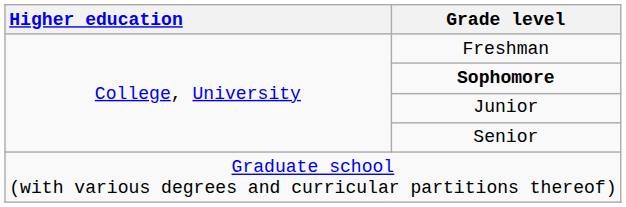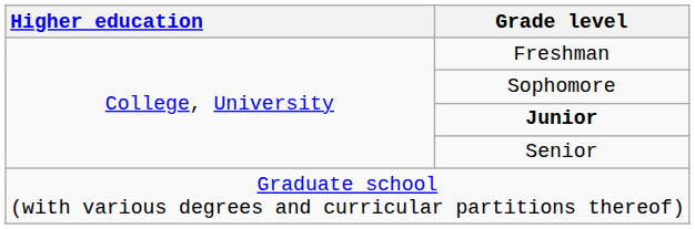Sophomore | Grade level: bold -> normal
Junior | Grade level: normal -> bold
